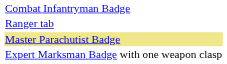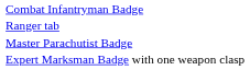row 3 | column 1: khaki background -> no background
